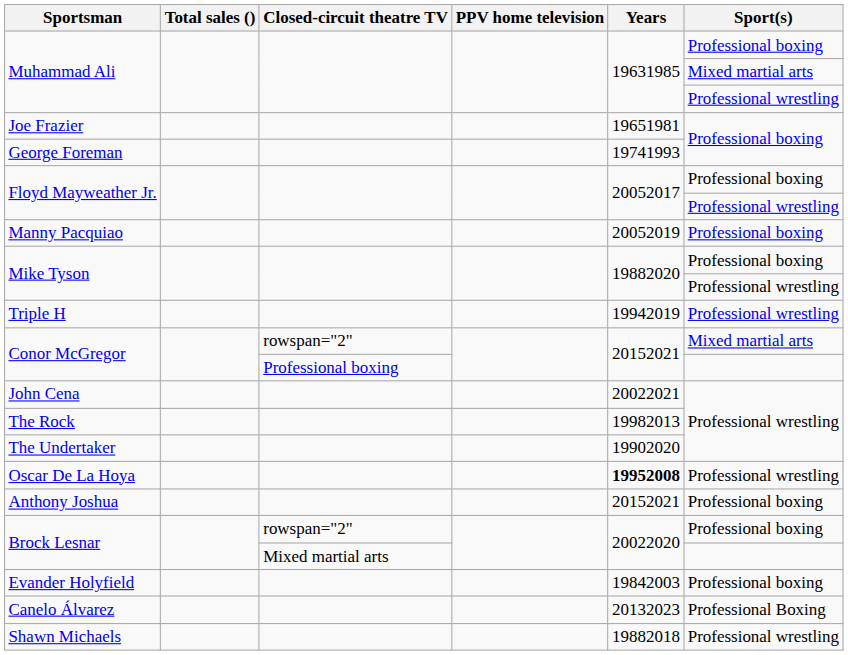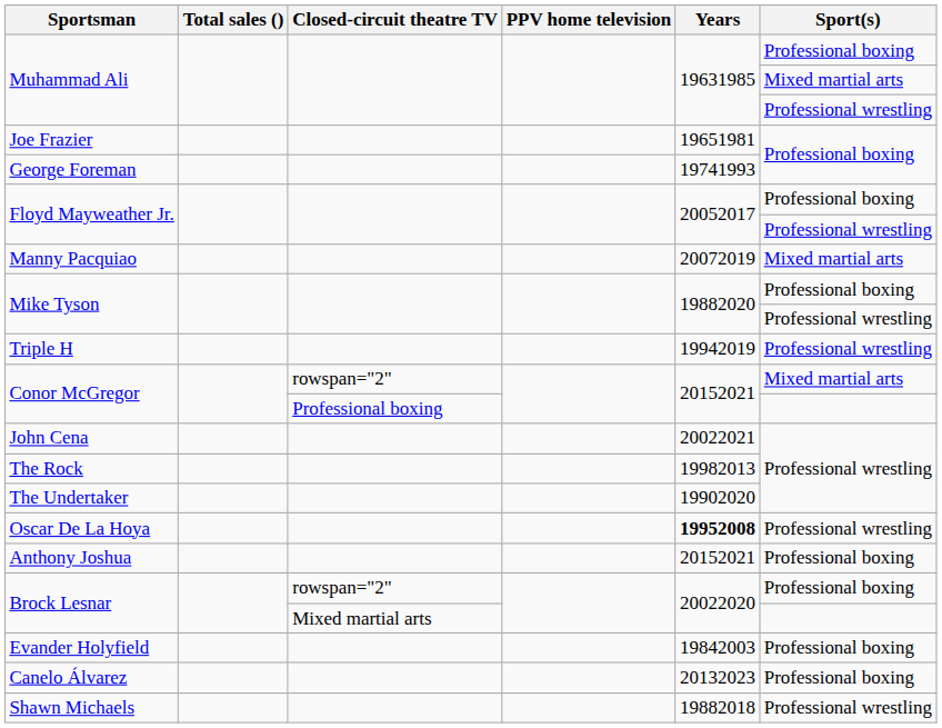Manny Pacquiao | Years: 20052019 -> 20072019
Manny Pacquiao | Sport(s): Professional boxing -> Mixed martial arts
Canelo Álvarez | Sport(s): Professional Boxing -> Professional boxing
